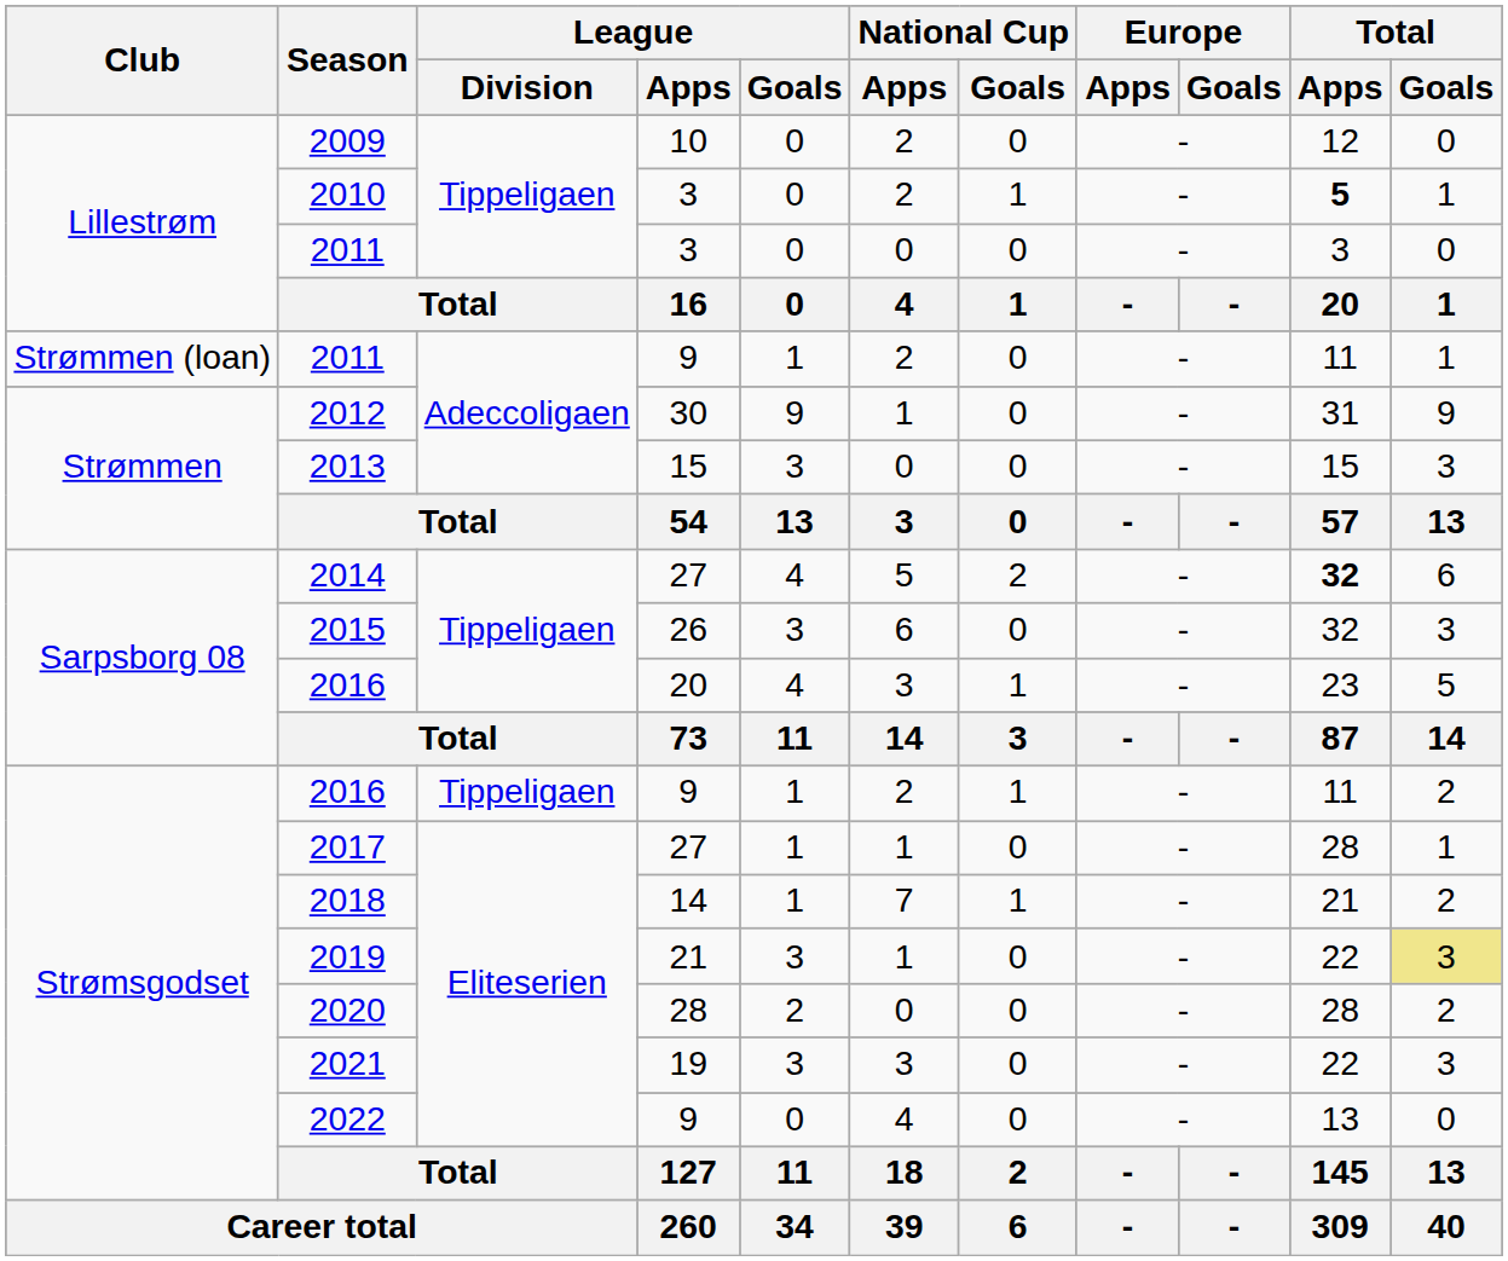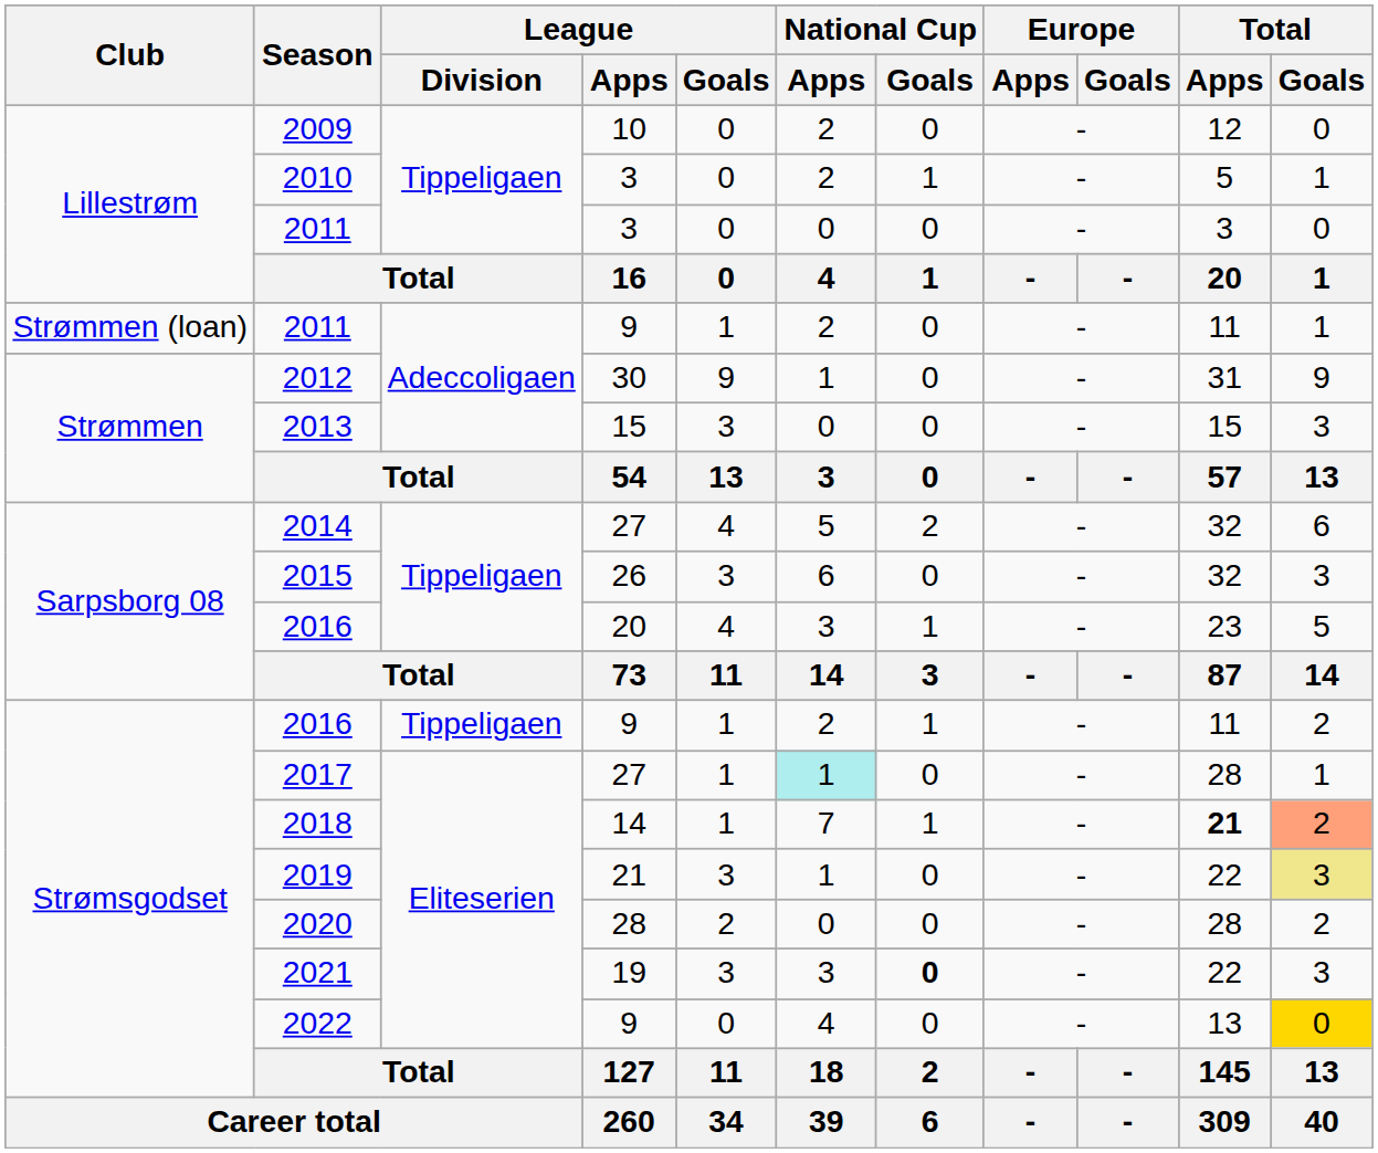2010 | Total / Apps: bold -> normal
2014 | Total / Apps: bold -> normal
2017 | National Cup / Apps: no background -> paleturquoise background
2018 | Total / Apps: normal -> bold
2018 | Total / Goals: no background -> lightsalmon background
2021 | National Cup / Goals: normal -> bold
2022 | Total / Goals: no background -> gold background
